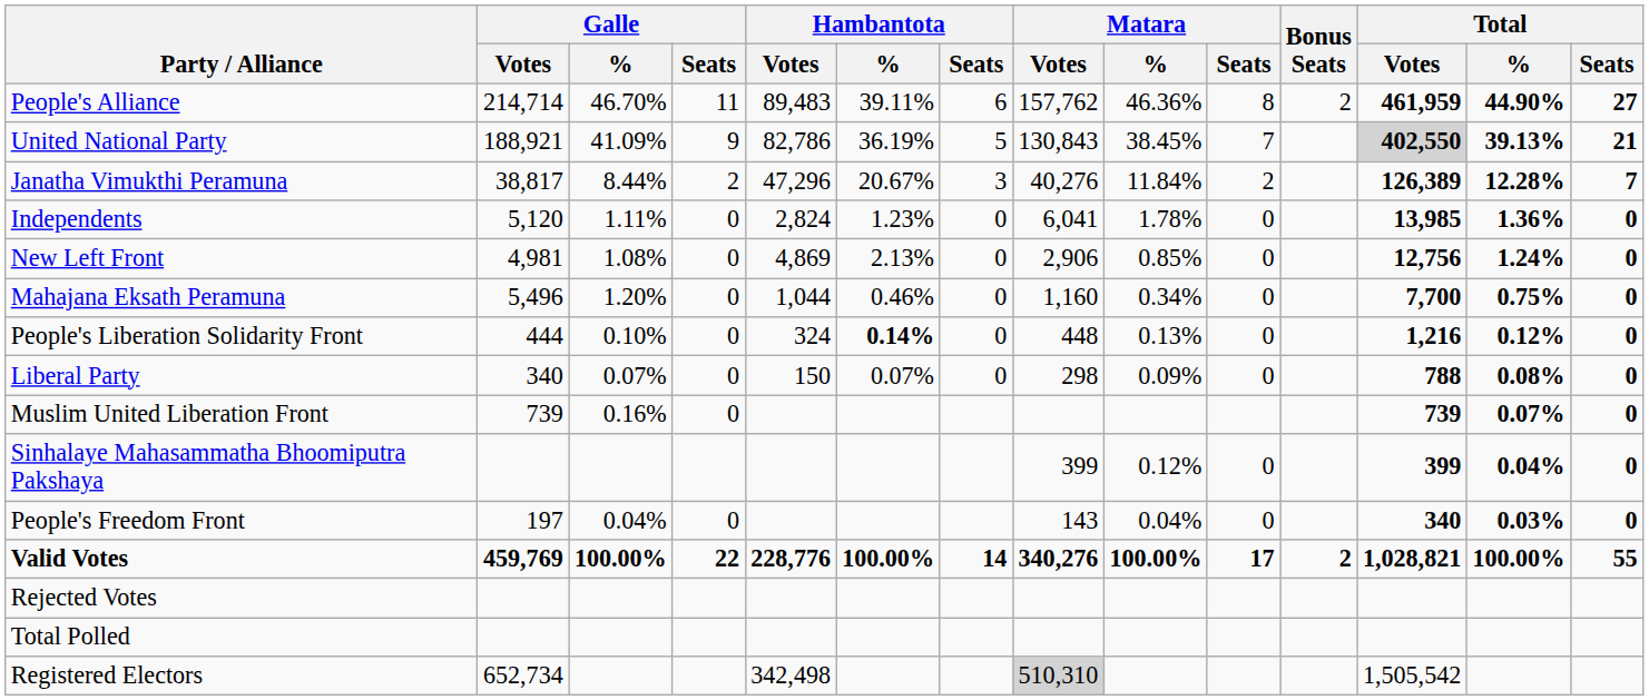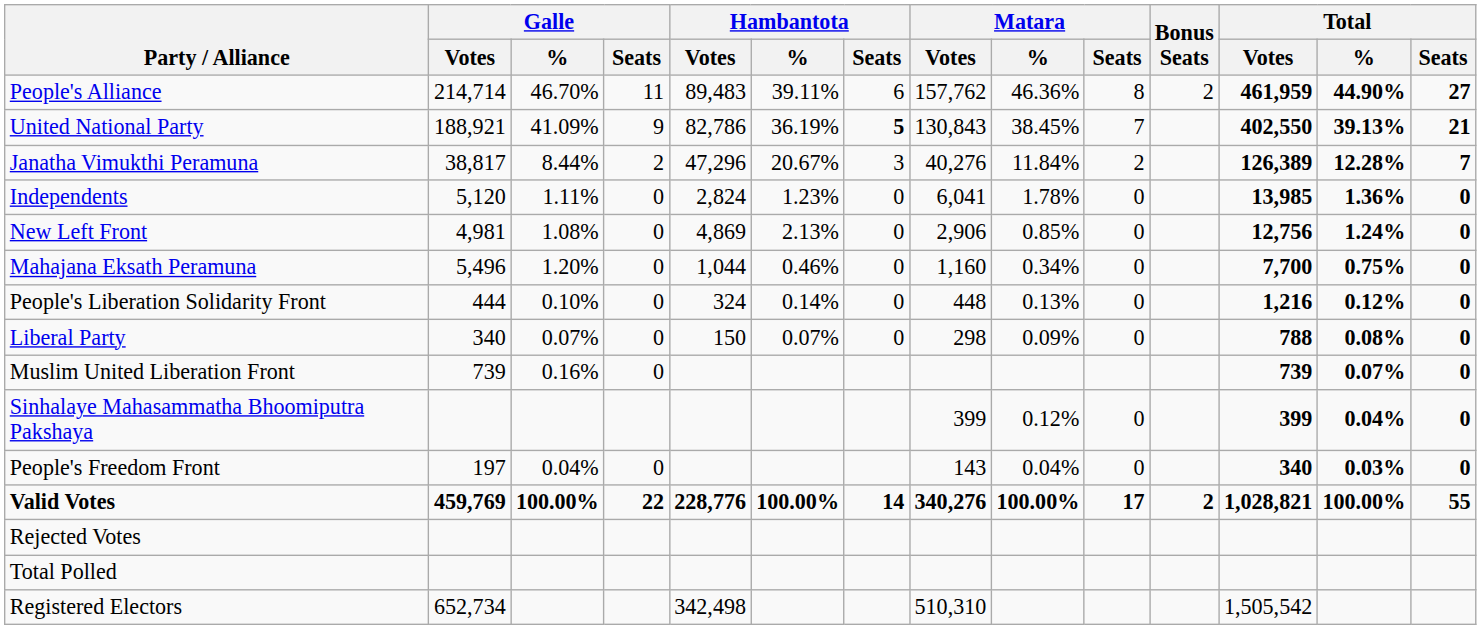United National Party | Hambantota / Seats: normal -> bold
United National Party | Total / Votes: lightgrey background -> no background
People's Liberation Solidarity Front | Hambantota / %: bold -> normal
Registered Electors | Matara / Votes: lightgrey background -> no background
